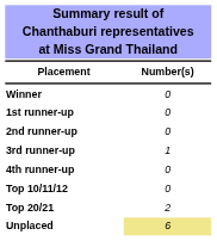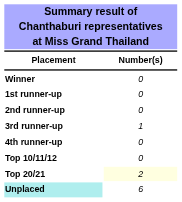row 9 | column 2: no background -> lightyellow background
row 10 | column 1: no background -> paleturquoise background
row 10 | column 2: khaki background -> no background
